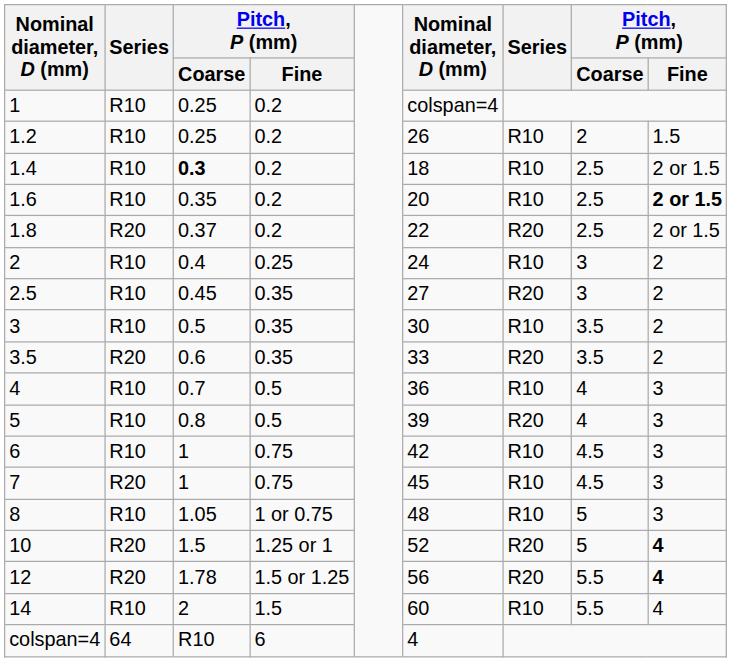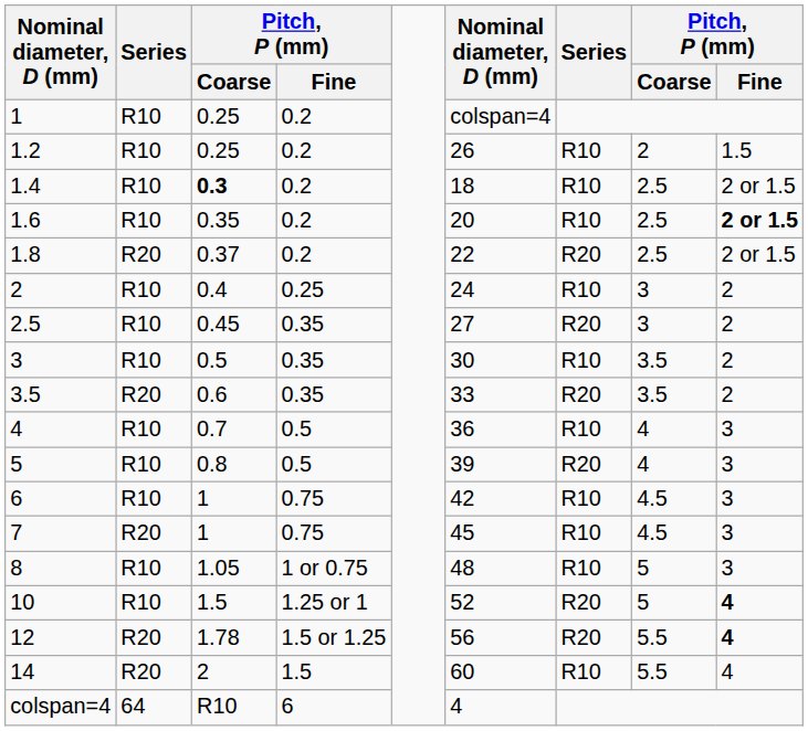10 | column 2: R20 -> R10
14 | column 2: R10 -> R20
